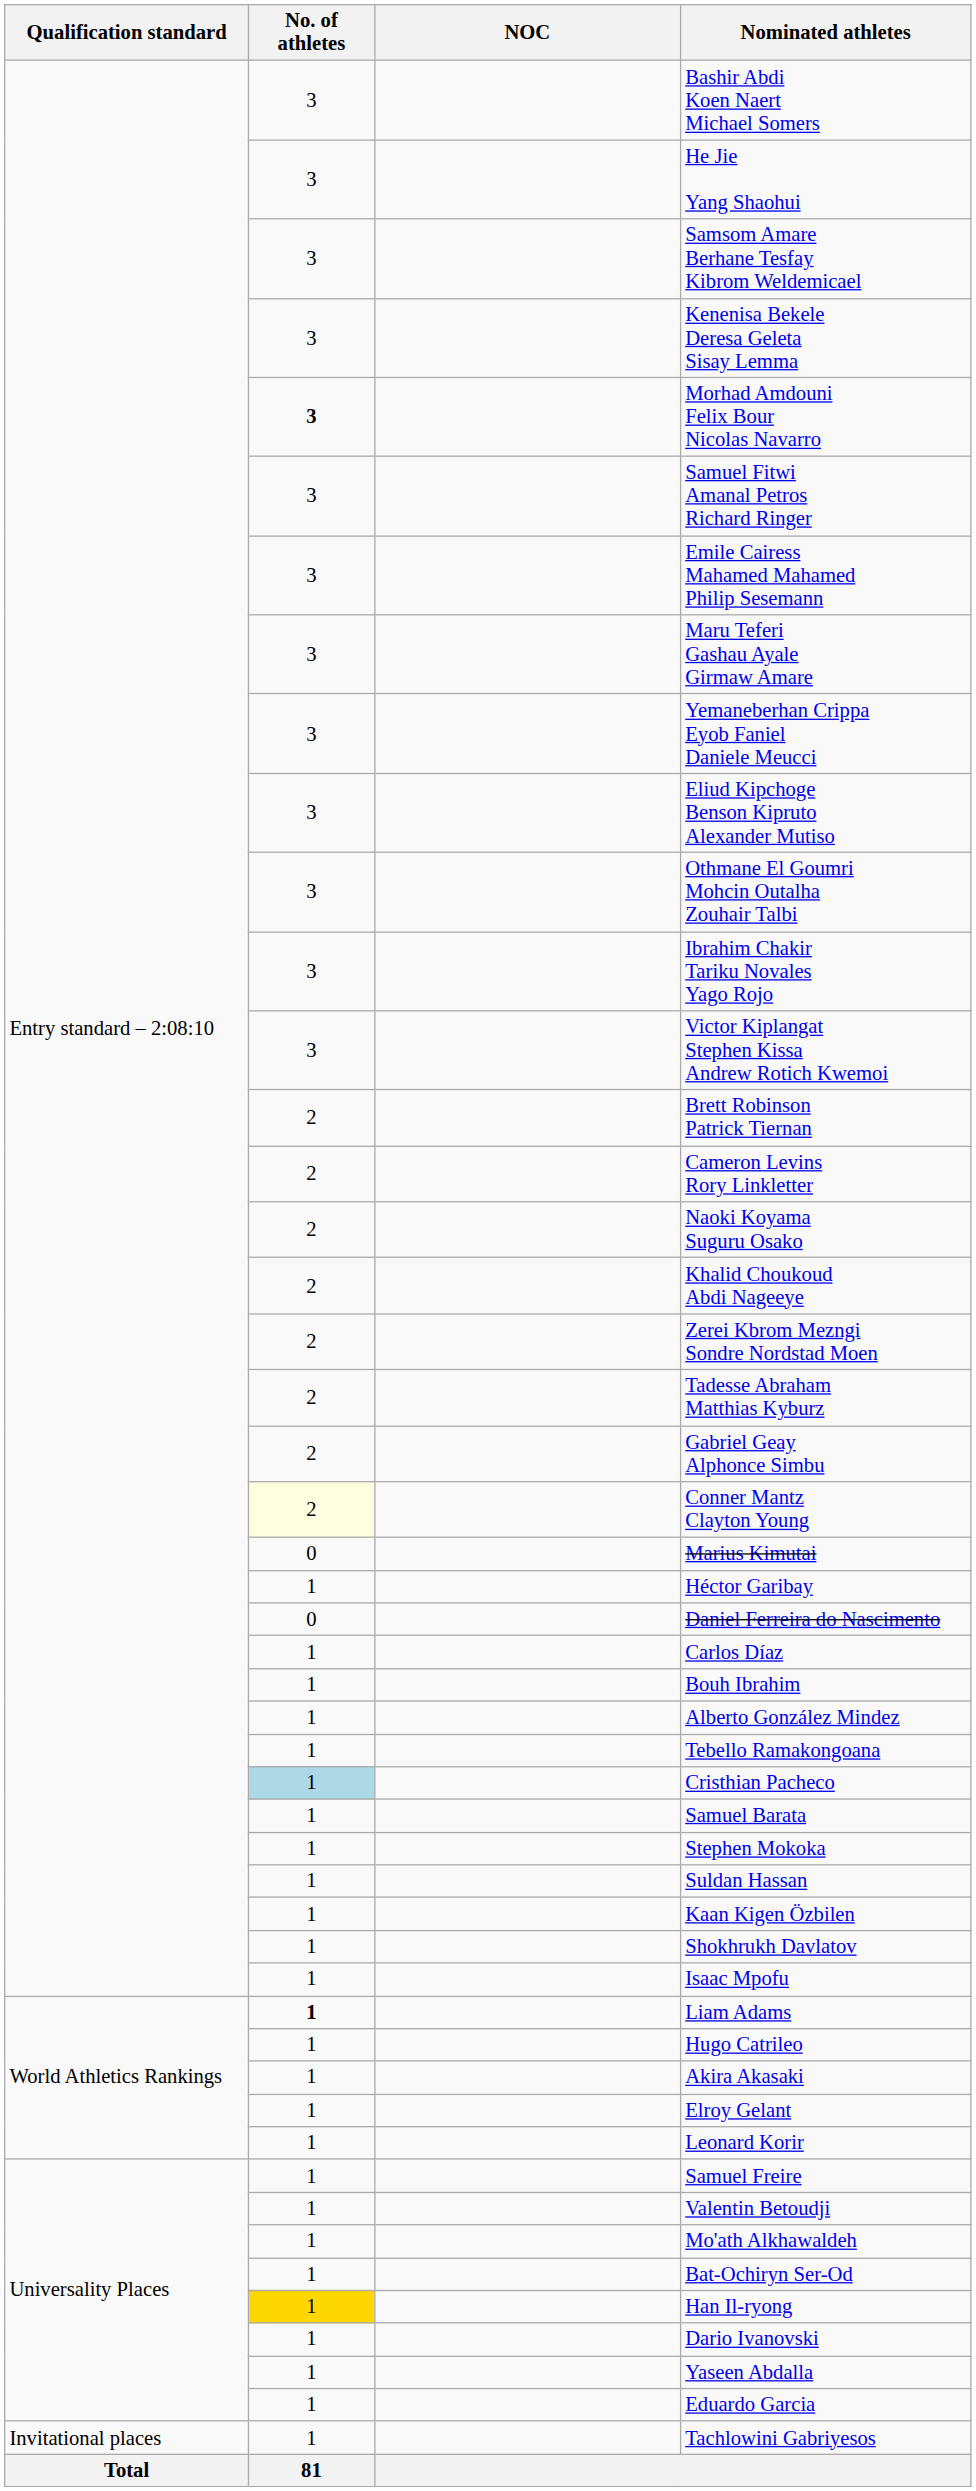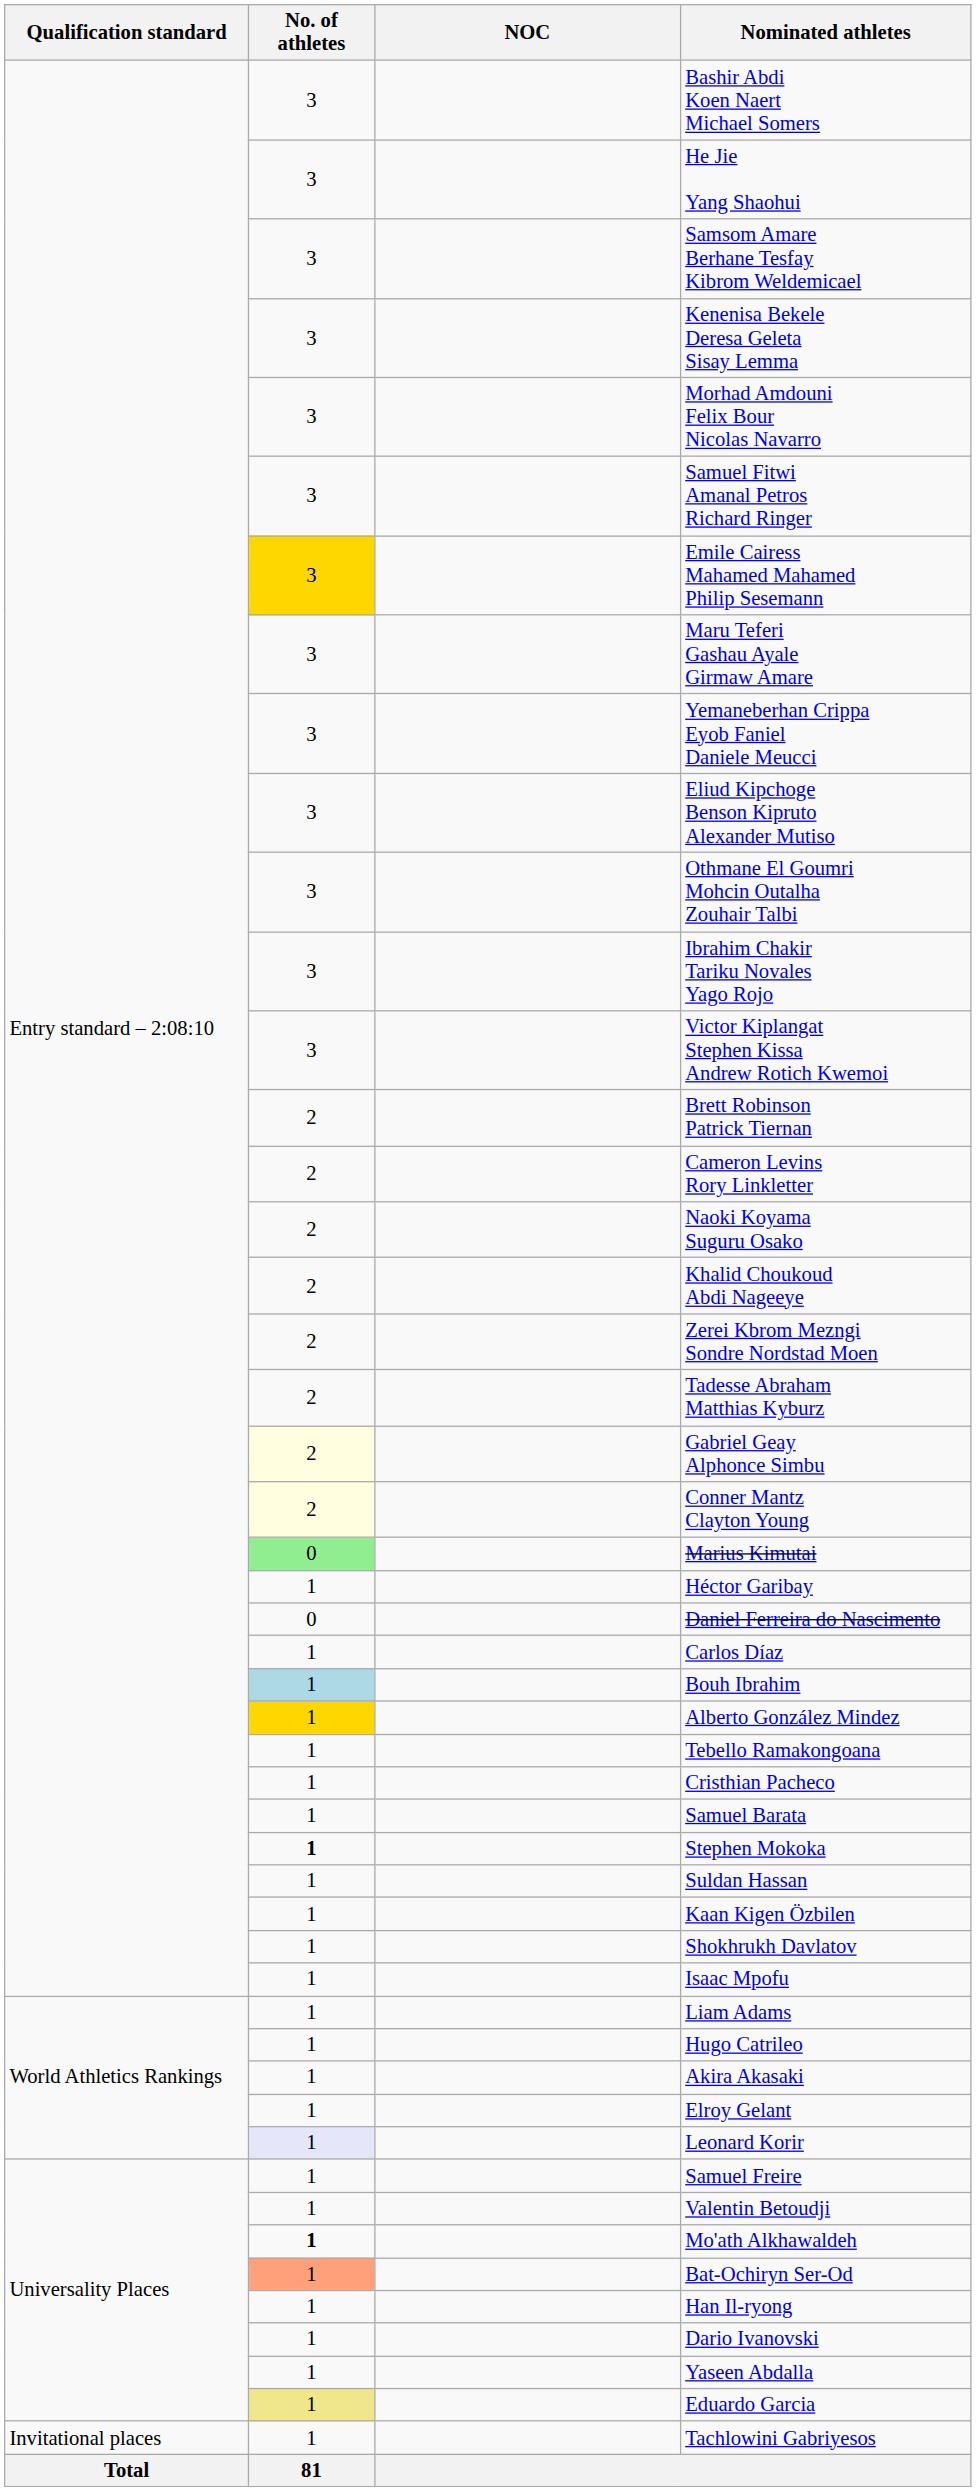Morhad Amdouni Felix Bour Nicolas Navarro | No. of athletes: bold -> normal
Emile Cairess Mahamed Mahamed Philip Sesemann | No. of athletes: no background -> gold background
Gabriel Geay Alphonce Simbu | No. of athletes: no background -> lightyellow background
Marius Kimutai | No. of athletes: no background -> lightgreen background
Bouh Ibrahim | No. of athletes: no background -> lightblue background
Alberto González Mindez | No. of athletes: no background -> gold background
Cristhian Pacheco | No. of athletes: lightblue background -> no background
Stephen Mokoka | No. of athletes: normal -> bold
Liam Adams | No. of athletes: bold -> normal
Leonard Korir | No. of athletes: no background -> lavender background
Mo'ath Alkhawaldeh | No. of athletes: normal -> bold
Bat-Ochiryn Ser-Od | No. of athletes: no background -> lightsalmon background
Han Il-ryong | No. of athletes: gold background -> no background
Eduardo Garcia | No. of athletes: no background -> khaki background
